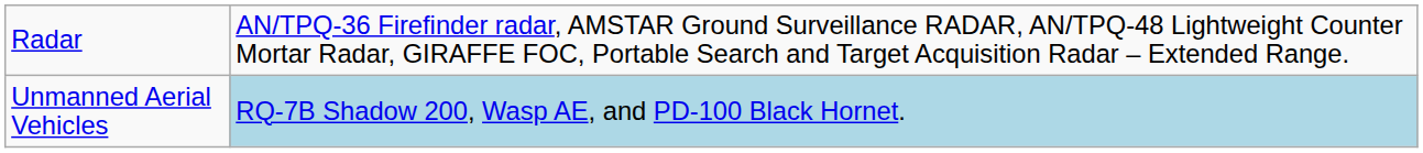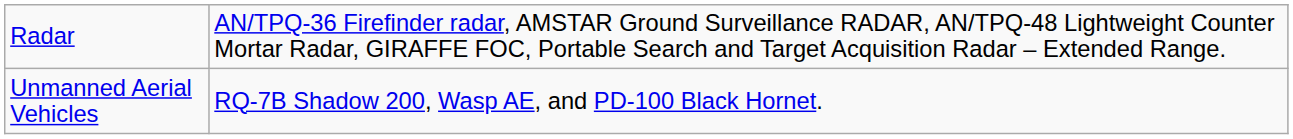Unmanned Aerial Vehicles | column 2: lightblue background -> no background
